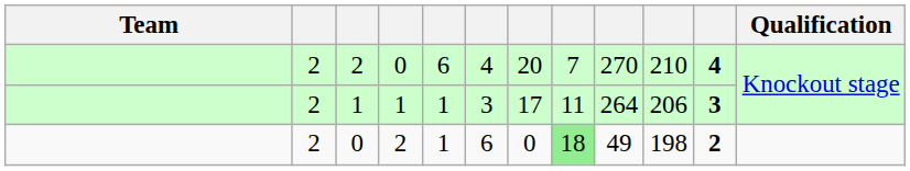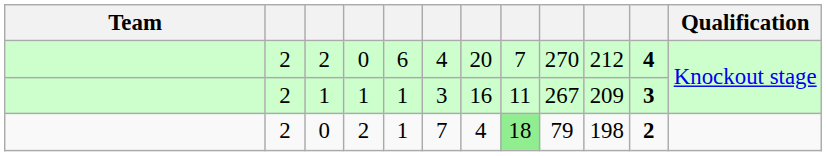row 2 | column 10: 210 -> 212
row 3 | column 7: 17 -> 16
row 3 | column 9: 264 -> 267
row 3 | column 10: 206 -> 209
row 4 | column 6: 6 -> 7
row 4 | column 7: 0 -> 4
row 4 | column 9: 49 -> 79
